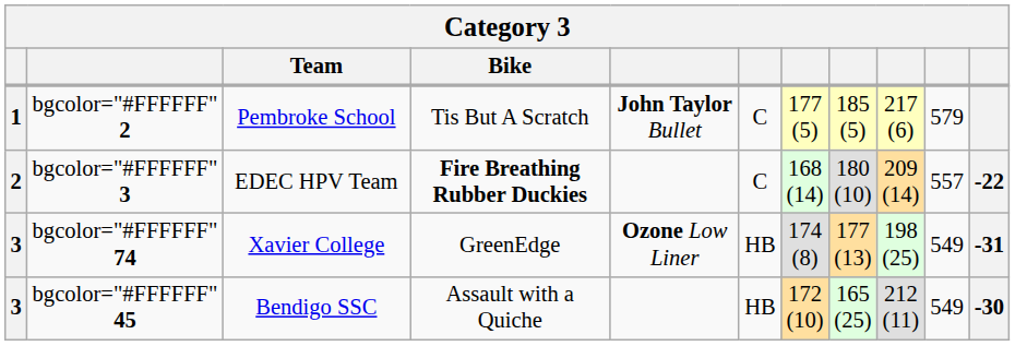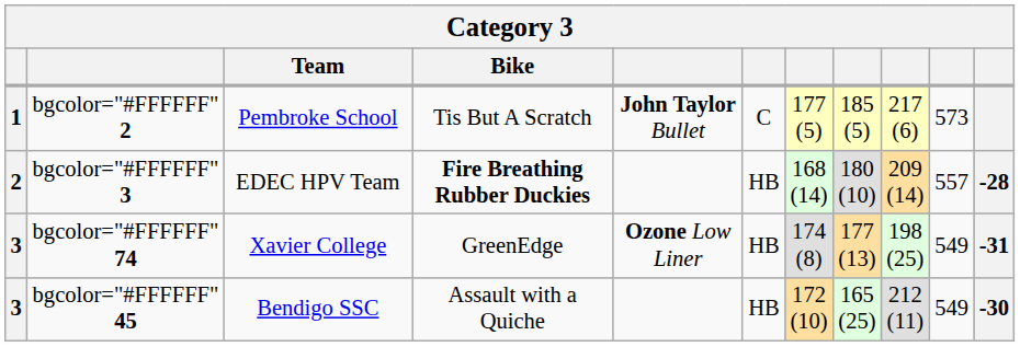bgcolor="#FFFFFF" 2 | column 10: 579 -> 573
bgcolor="#FFFFFF" 3 | column 6: C -> HB
bgcolor="#FFFFFF" 3 | column 11: -22 -> -28
